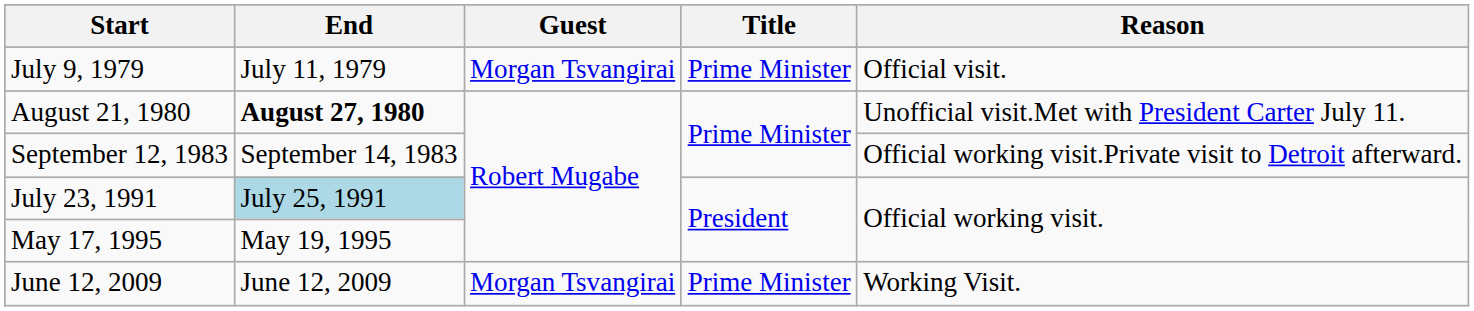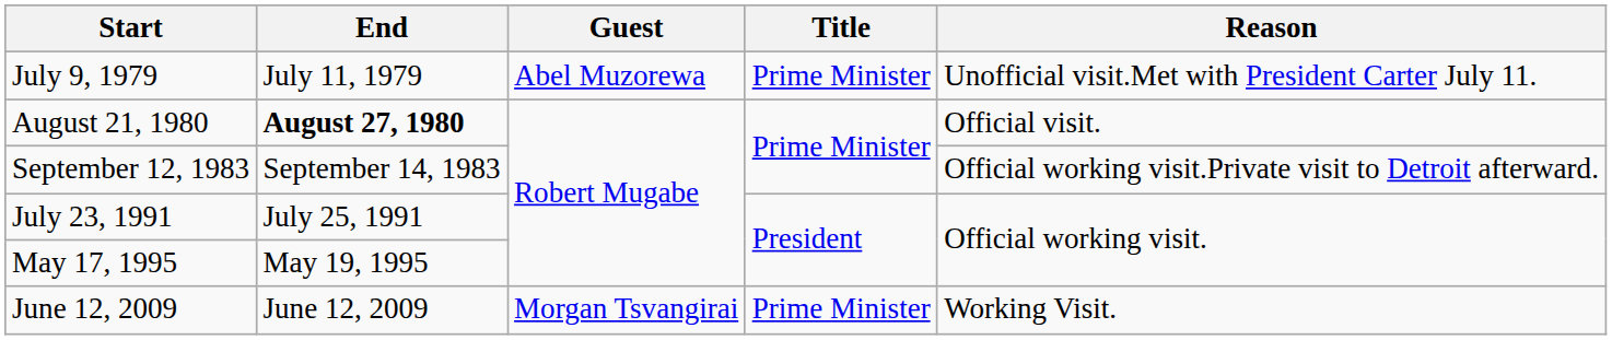July 9, 1979 | Guest: Morgan Tsvangirai -> Abel Muzorewa
July 9, 1979 | Reason: Official visit. -> Unofficial visit.Met with President Carter July 11.
August 21, 1980 | Reason: Unofficial visit.Met with President Carter July 11. -> Official visit.
July 23, 1991 | End: lightblue background -> no background
